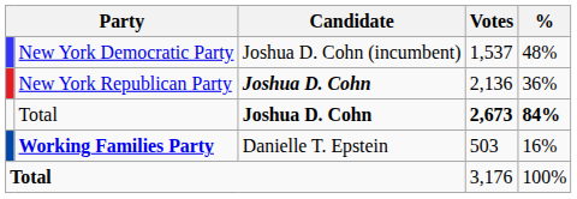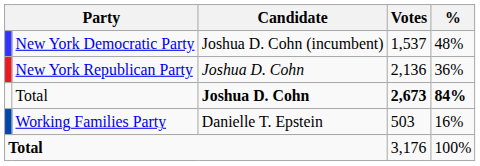2,136 | Candidate: bold -> normal
503 | column 2: bold -> normal
